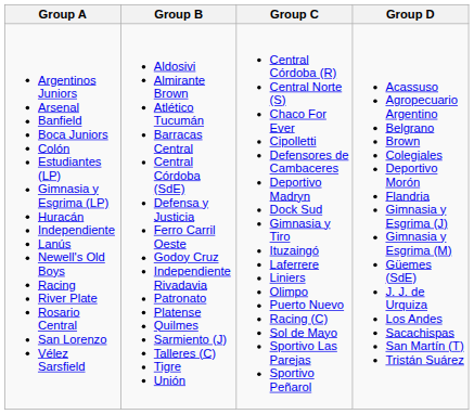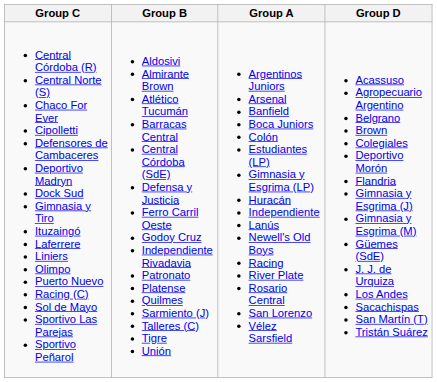columns swapped: Group A <-> Group C
